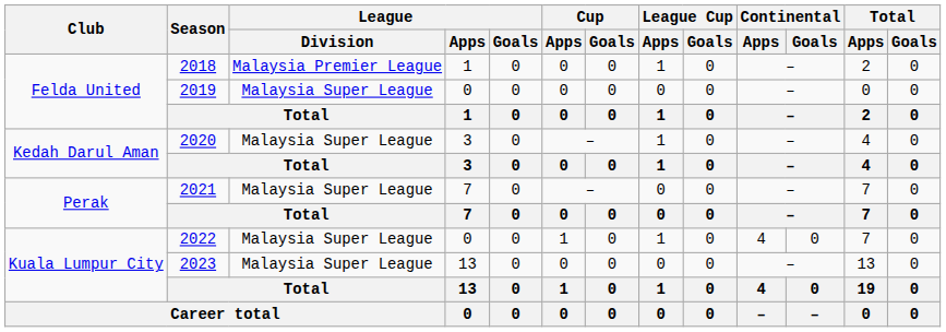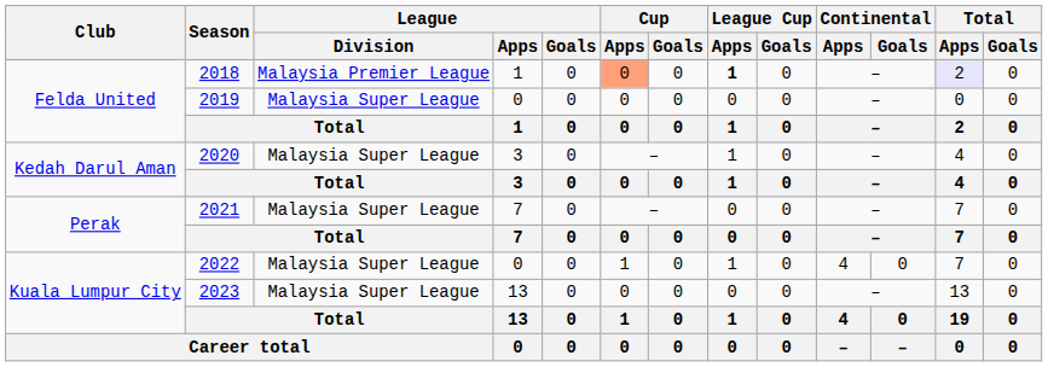2018 | Cup / Apps: no background -> lightsalmon background
2018 | League Cup / Apps: normal -> bold
2018 | Total / Apps: no background -> lavender background
